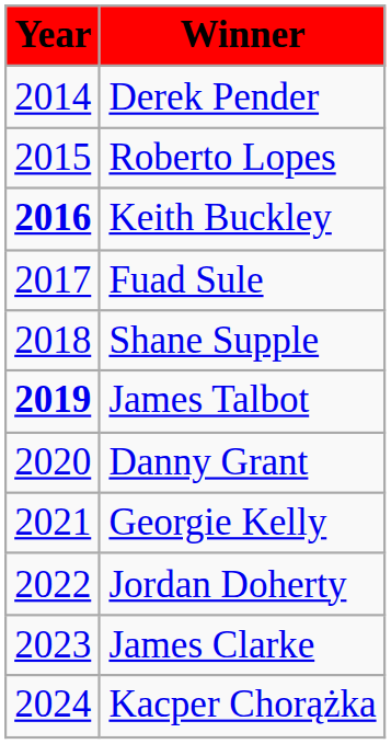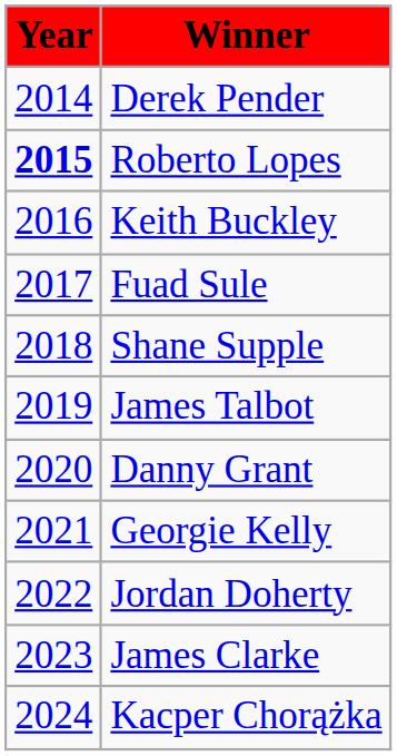Roberto Lopes | Year: normal -> bold
Keith Buckley | Year: bold -> normal
James Talbot | Year: bold -> normal
